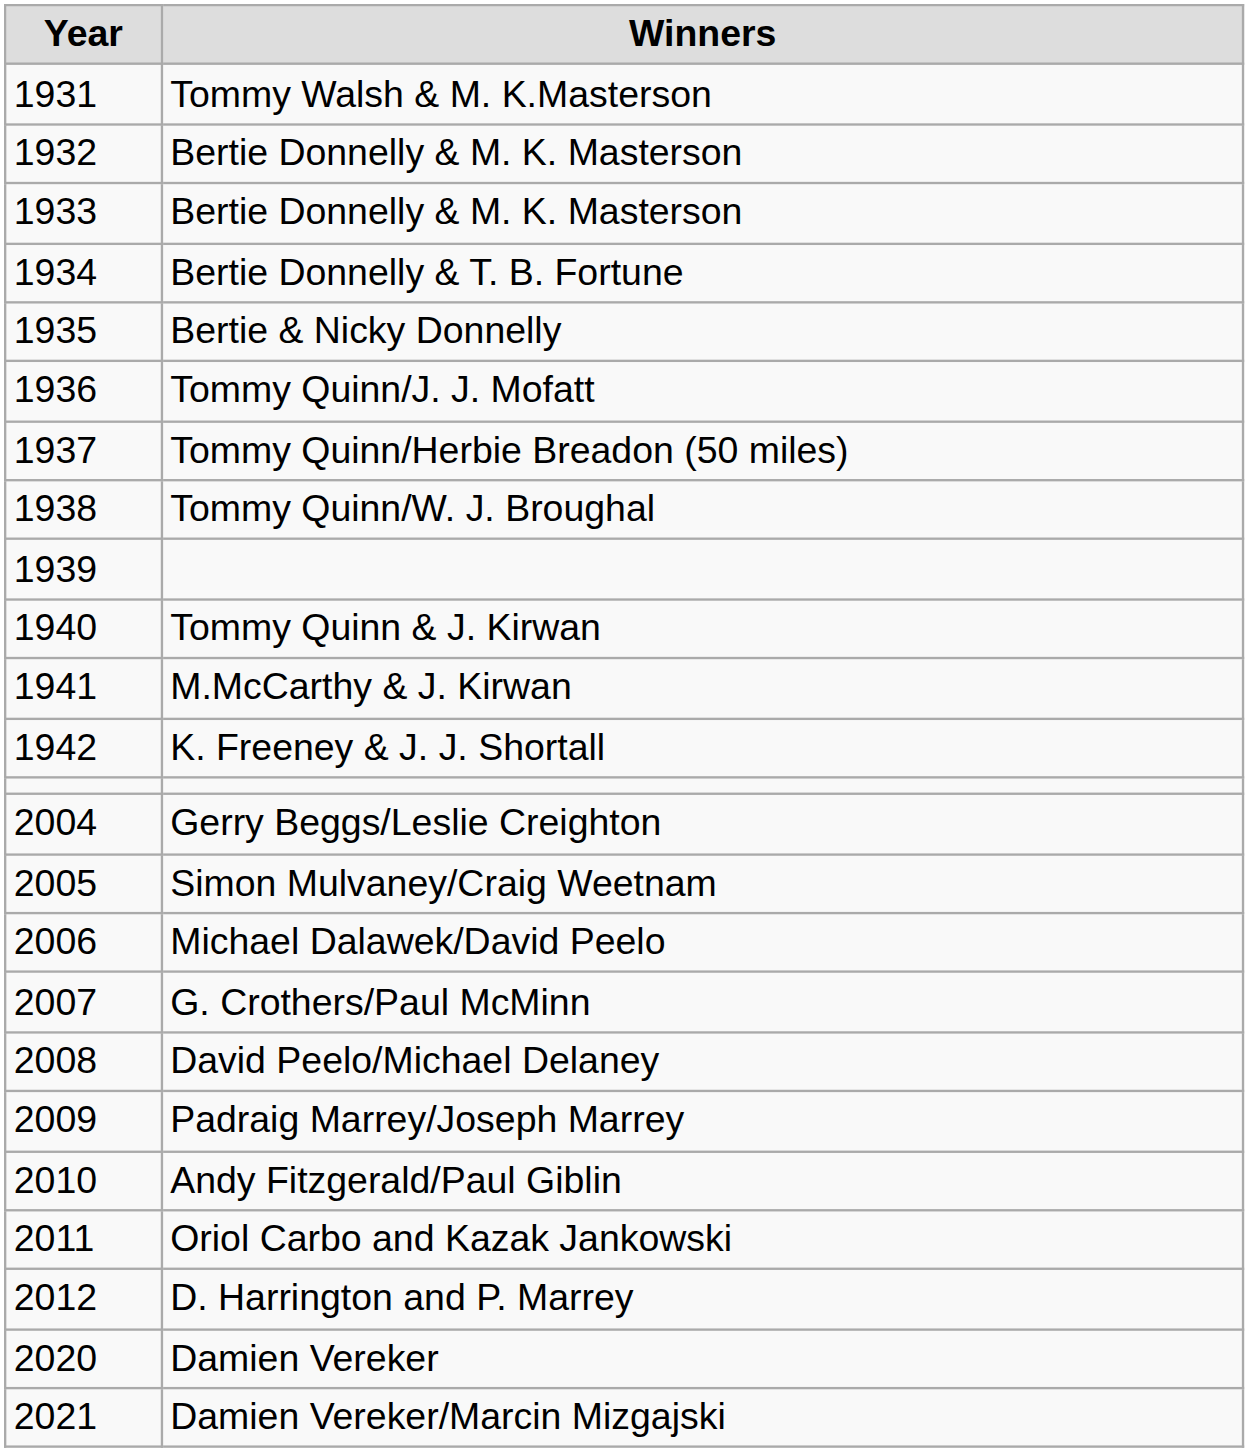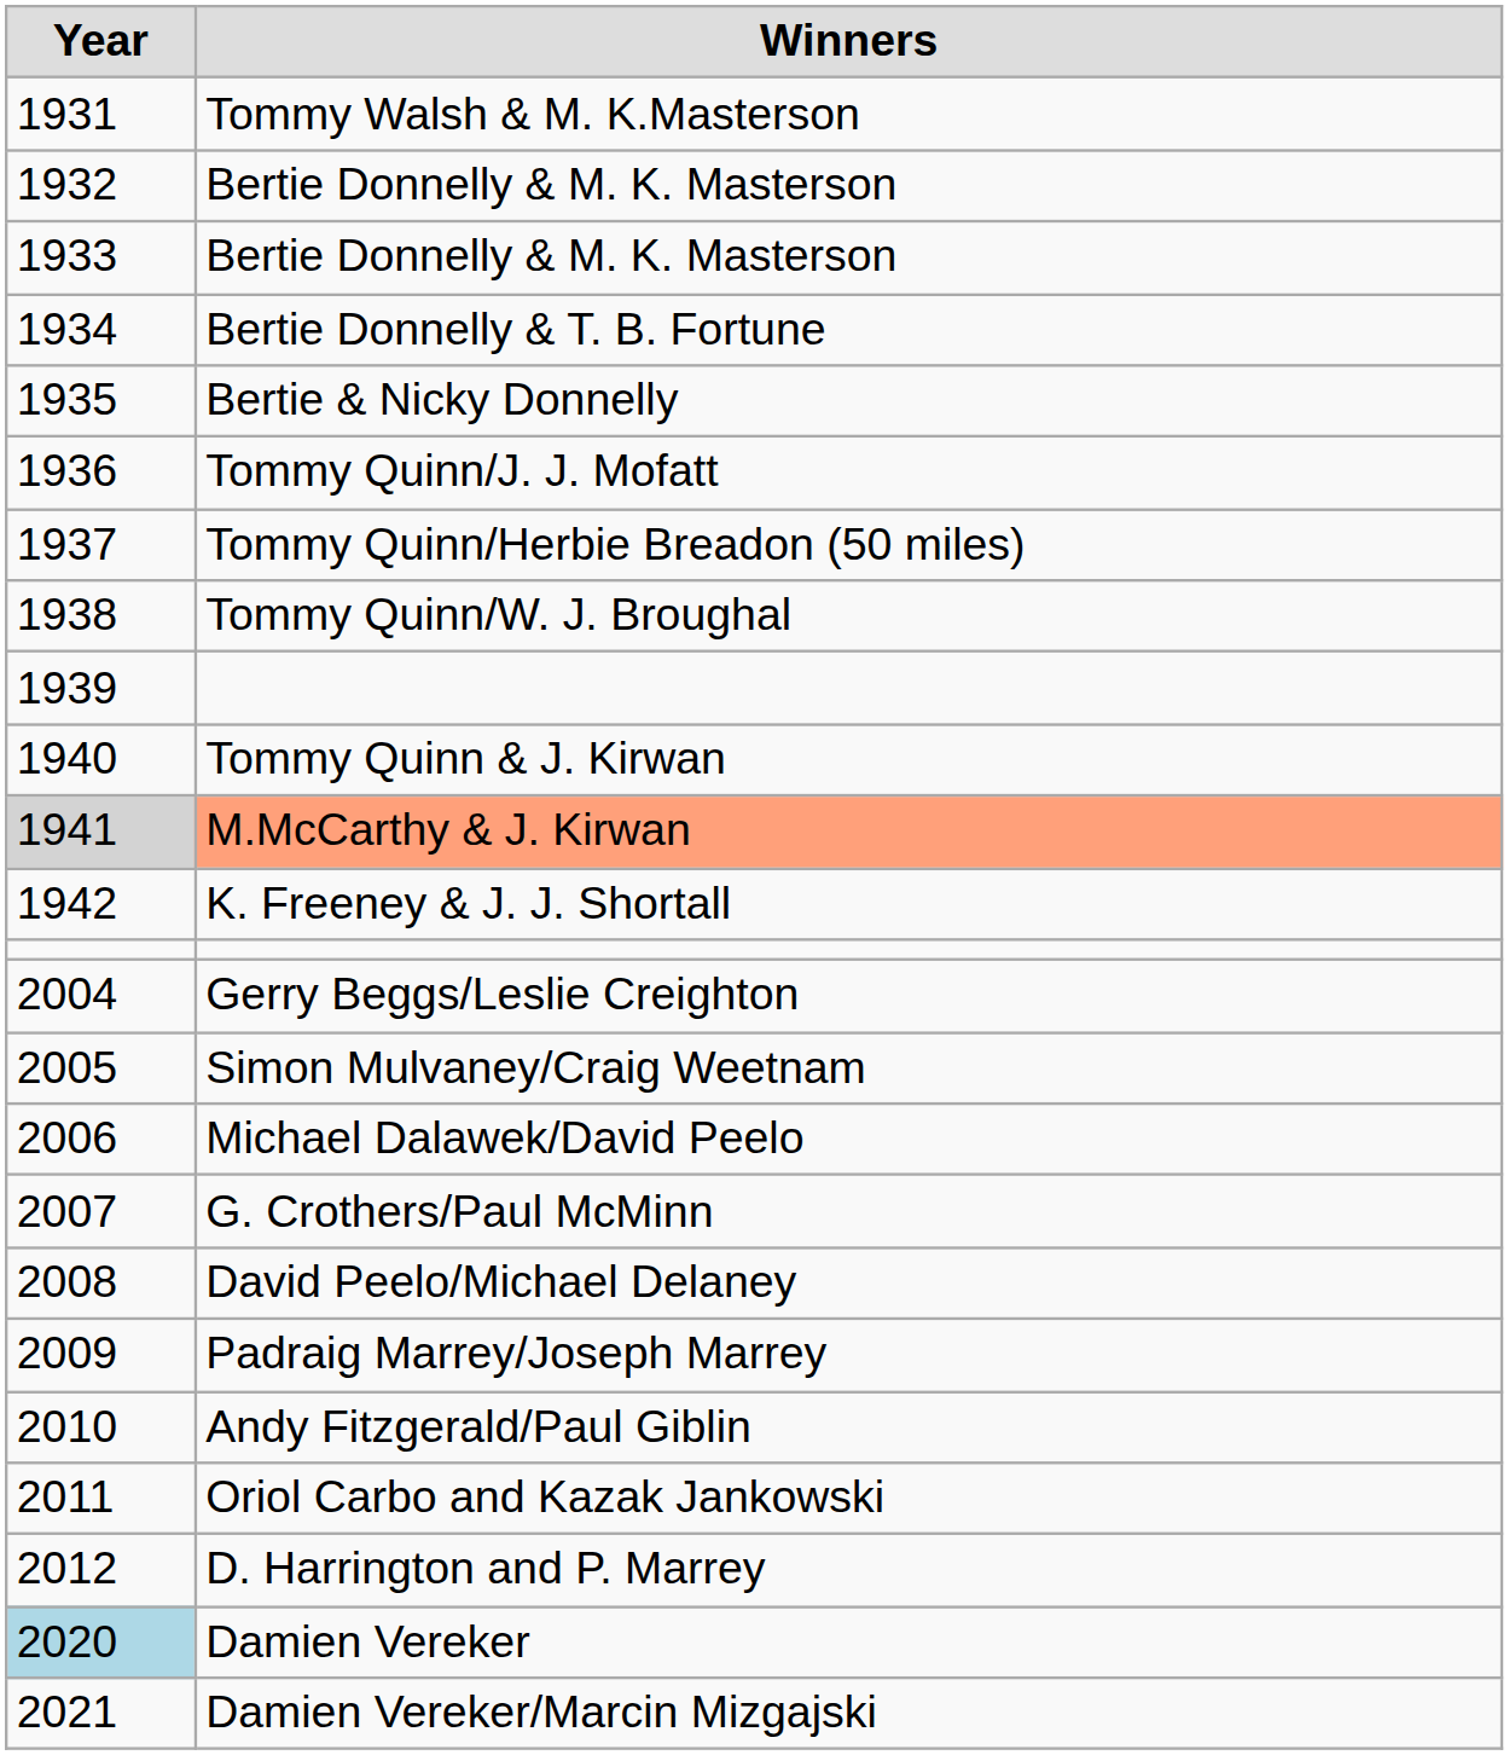row 12 | Year: no background -> lightgrey background
row 12 | Winners: no background -> lightsalmon background
row 24 | Year: no background -> lightblue background
